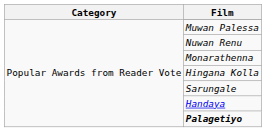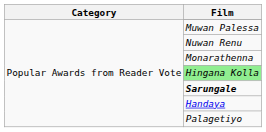Hingana Kolla | Film: no background -> lightgreen background
Sarungale | Film: normal -> bold
Palagetiyo | Film: bold -> normal
